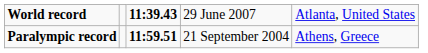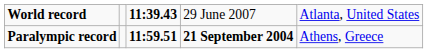Paralympic record | column 4: normal -> bold
